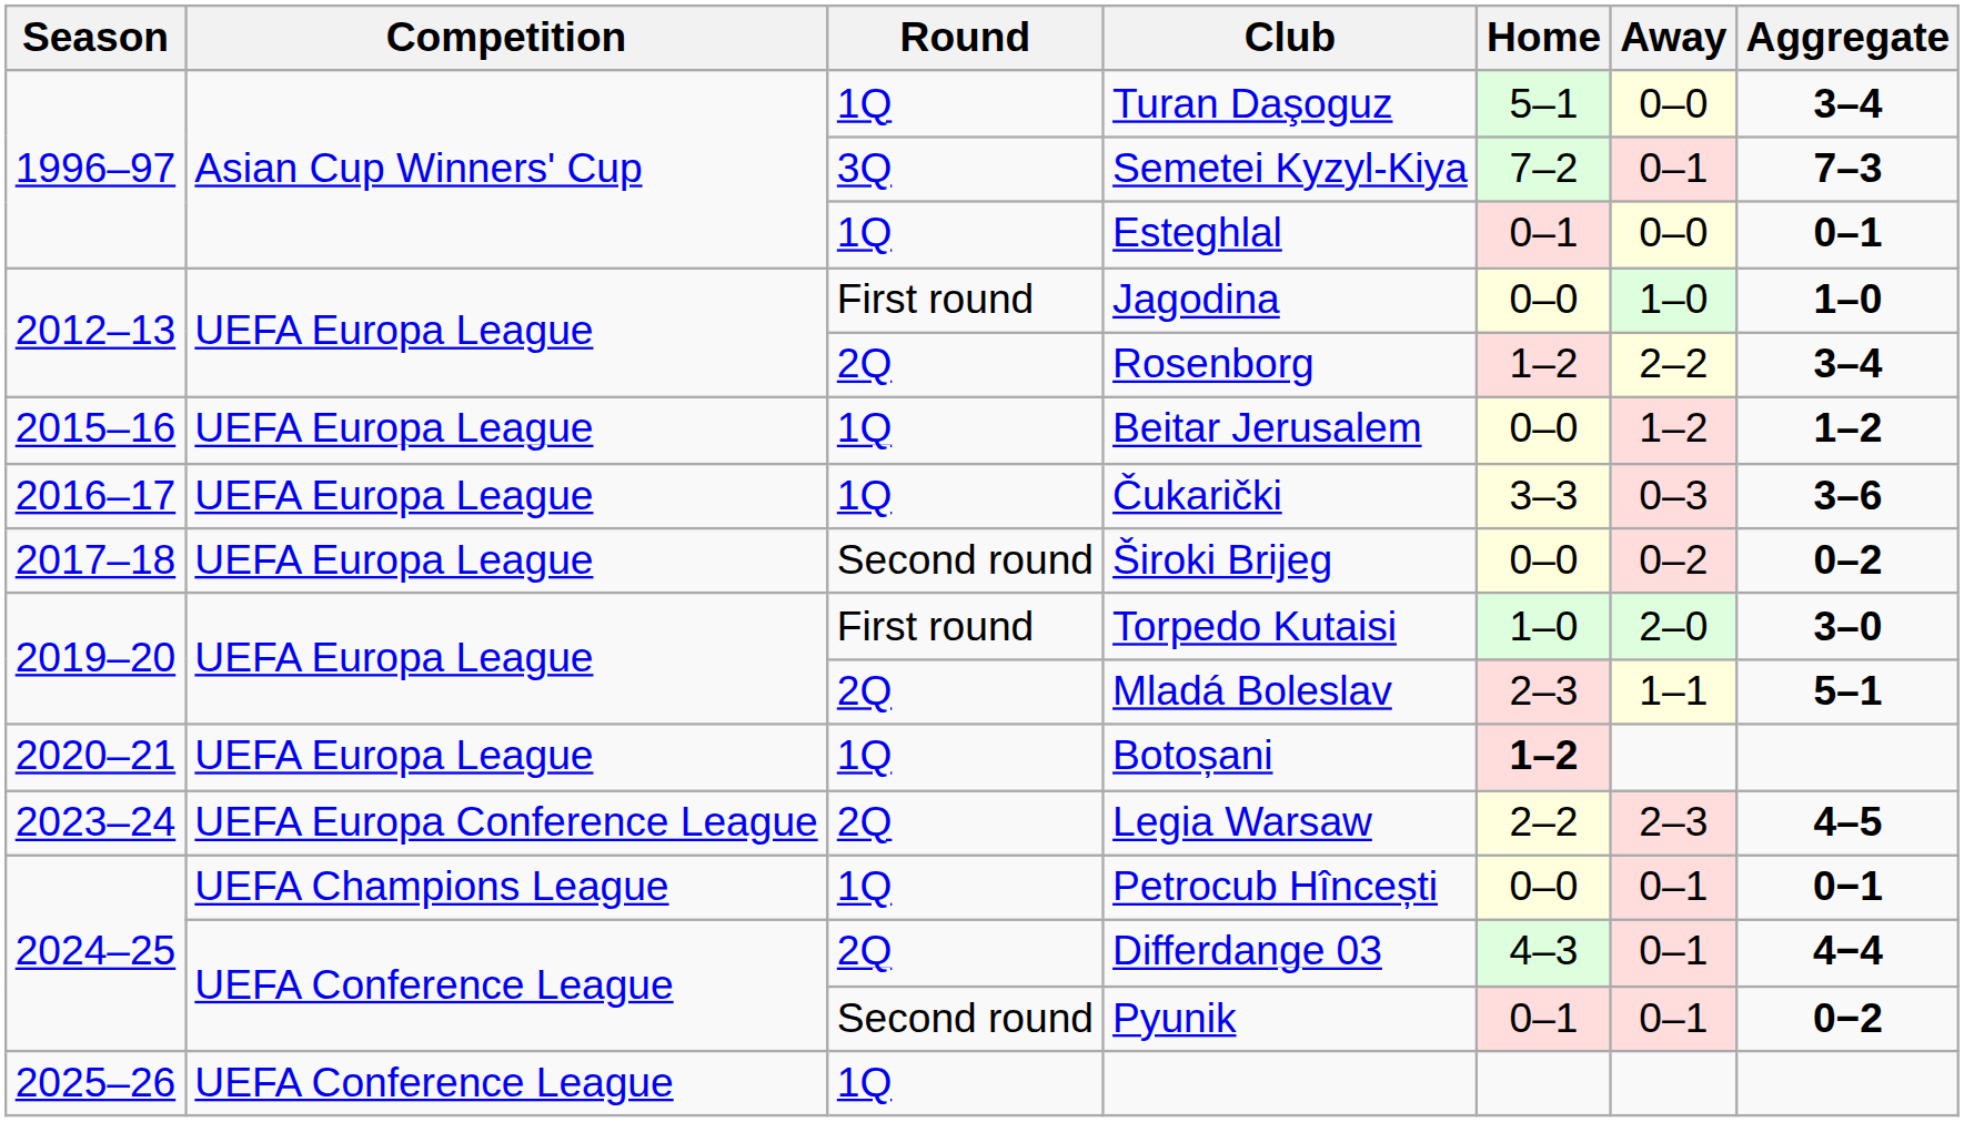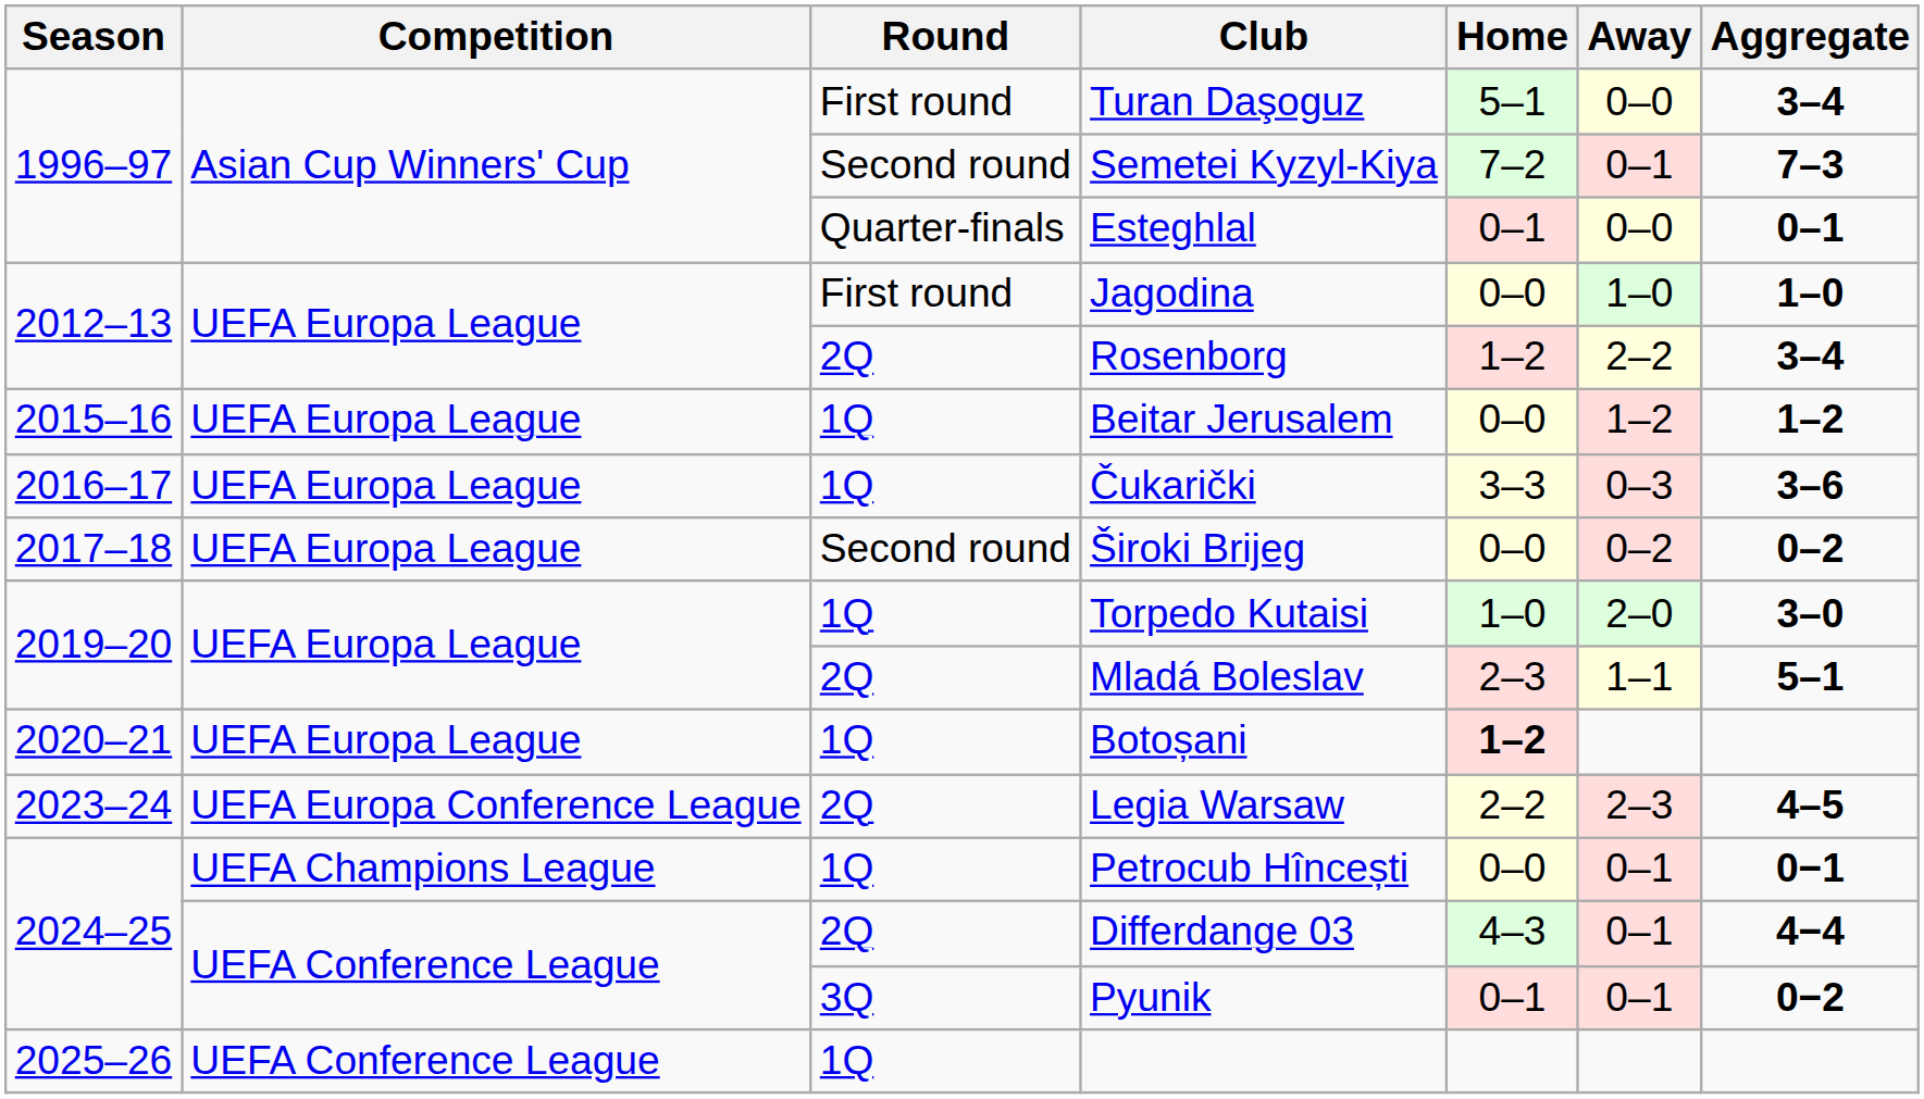Turan Daşoguz | Round: 1Q -> First round
Semetei Kyzyl-Kiya | Round: 3Q -> Second round
Esteghlal | Round: 1Q -> Quarter-finals
Torpedo Kutaisi | Round: First round -> 1Q
Pyunik | Round: Second round -> 3Q
